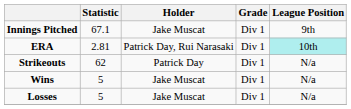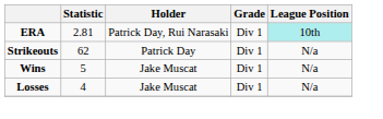- row: Innings Pitched | 67.1 | Jake Muscat | Div 1 | 9th
Losses | Statistic: 5 -> 4
